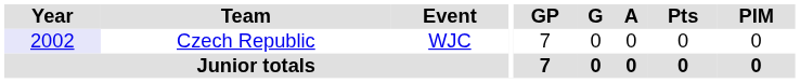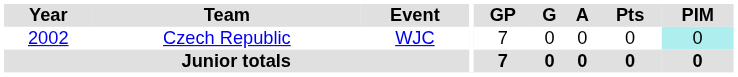Czech Republic | Year: lavender background -> no background
Czech Republic | PIM: no background -> paleturquoise background
